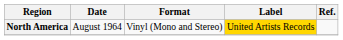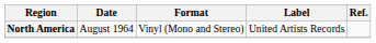North America | Label: gold background -> no background
